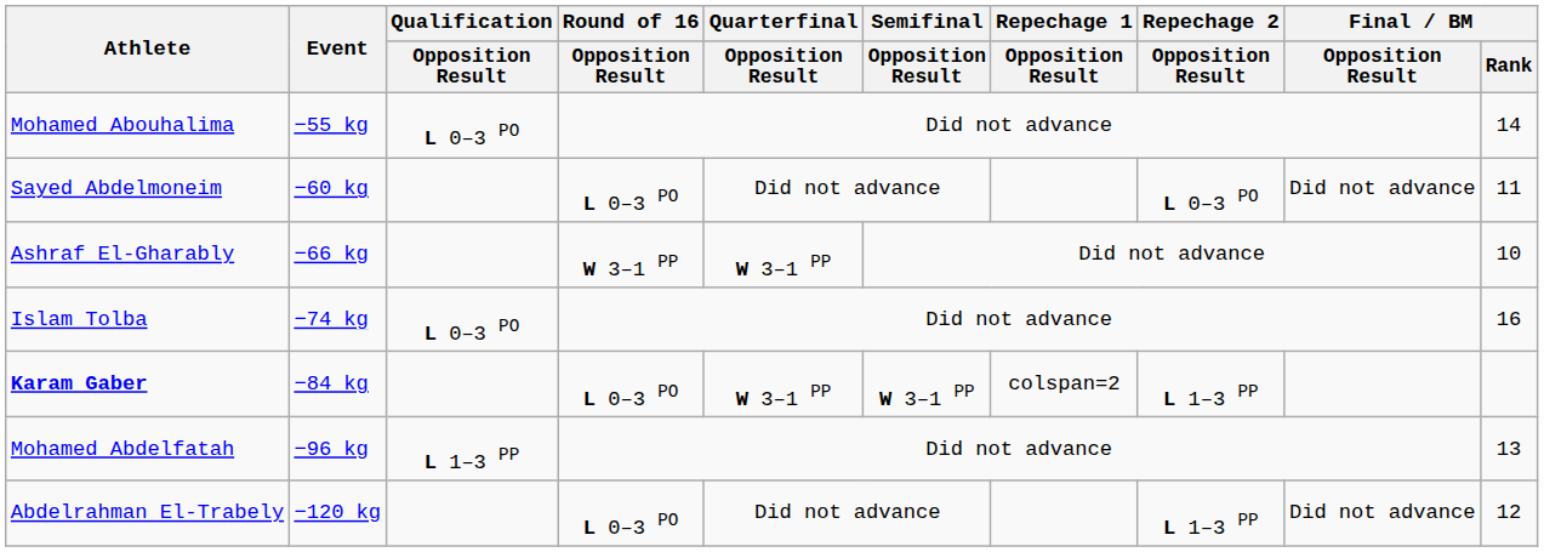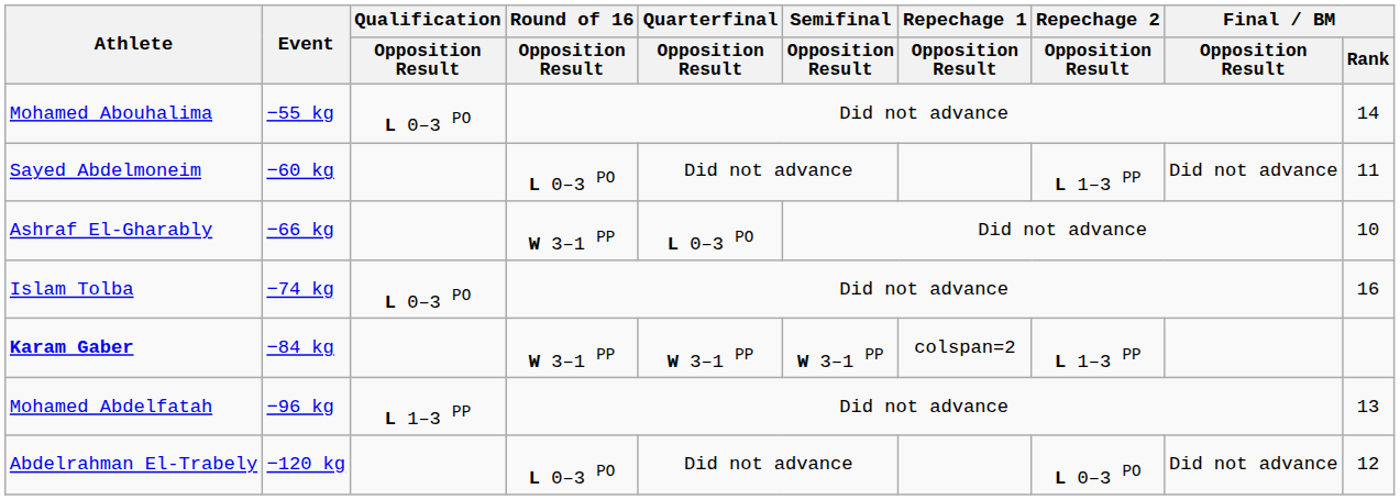Sayed Abdelmoneim | Repechage 2 / Opposition Result: L 0–3 PO -> L 1–3 PP
Ashraf El-Gharably | Quarterfinal / Opposition Result: W 3–1 PP -> L 0–3 PO
Karam Gaber | Round of 16 / Opposition Result: L 0–3 PO -> W 3–1 PP
Abdelrahman El-Trabely | Repechage 2 / Opposition Result: L 1–3 PP -> L 0–3 PO
